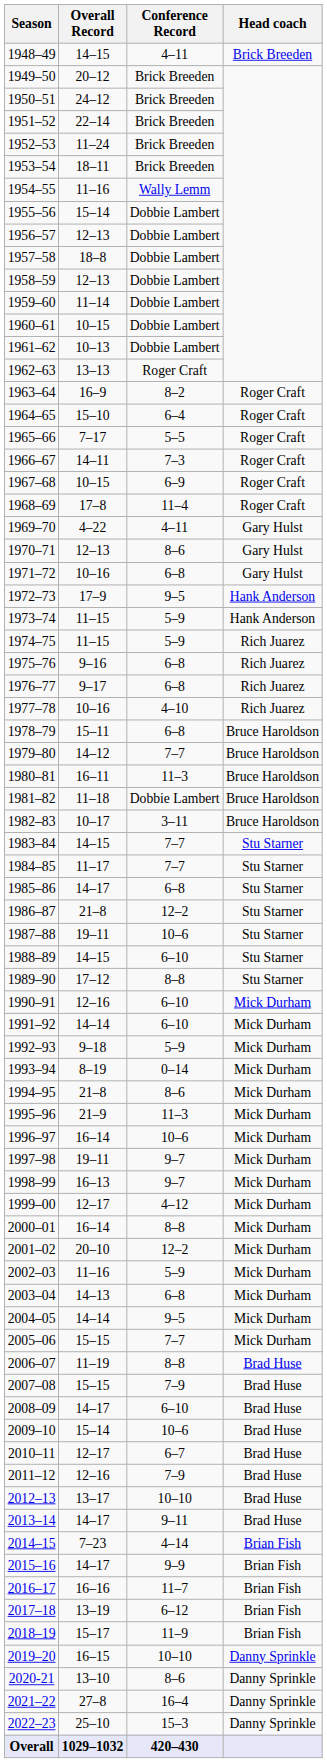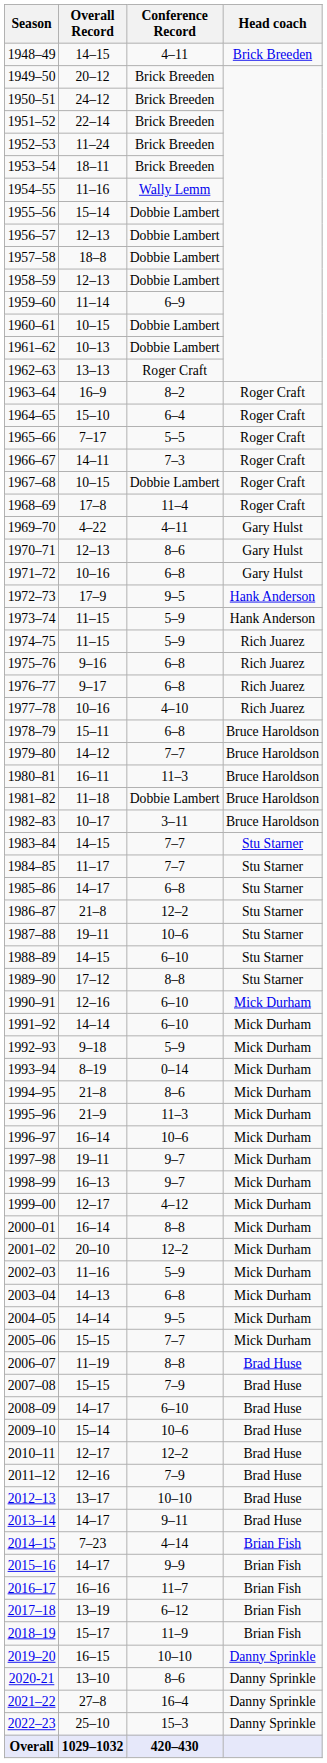1959–60 | Conference Record: Dobbie Lambert -> 6–9
1967–68 | Conference Record: 6–9 -> Dobbie Lambert
2010–11 | Conference Record: 6–7 -> 12–2
